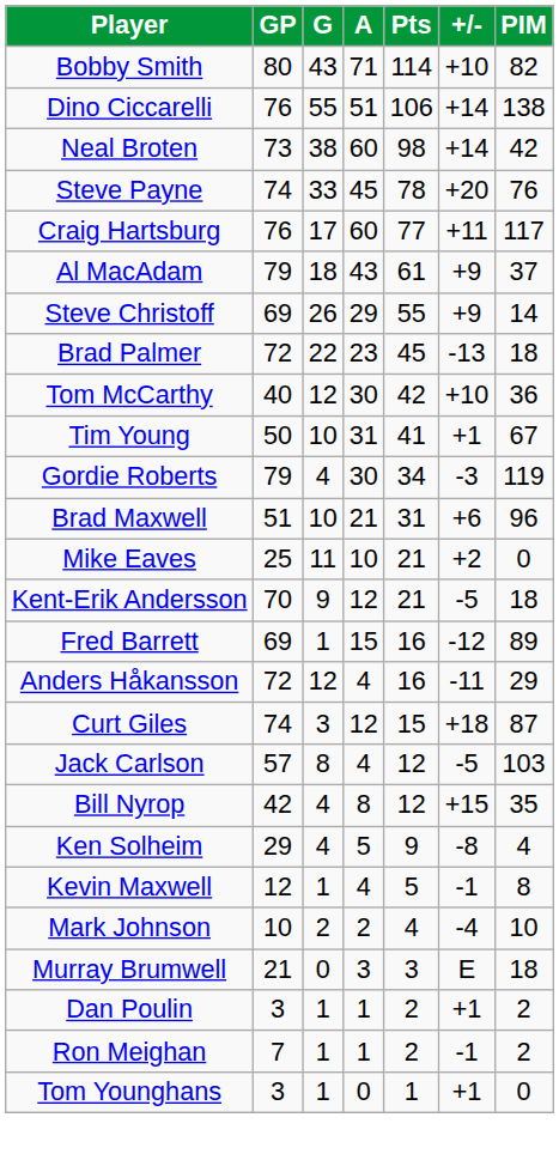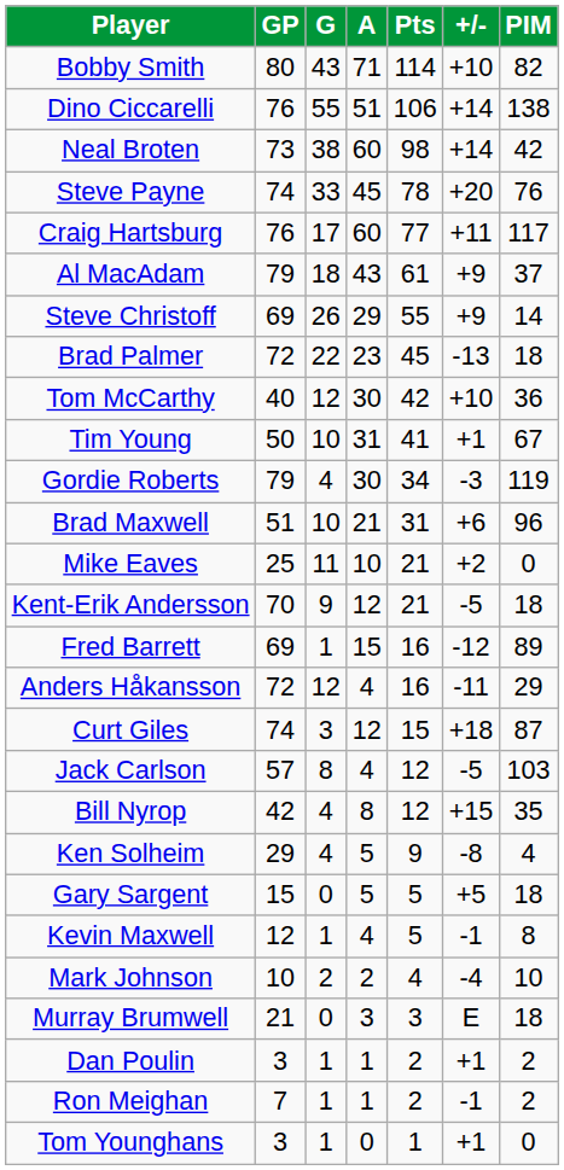+ row: Gary Sargent | 15 | 0 | 5 | 5 | +5 | 18
